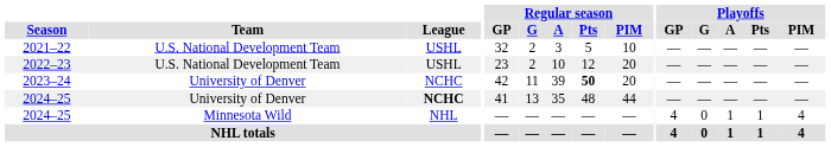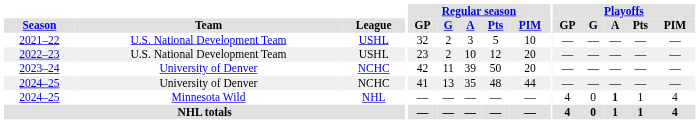2023–24 | Regular season / Pts: bold -> normal
2024–25 / University of Denver | League: bold -> normal
2024–25 / Minnesota Wild | Playoffs / A: normal -> bold
